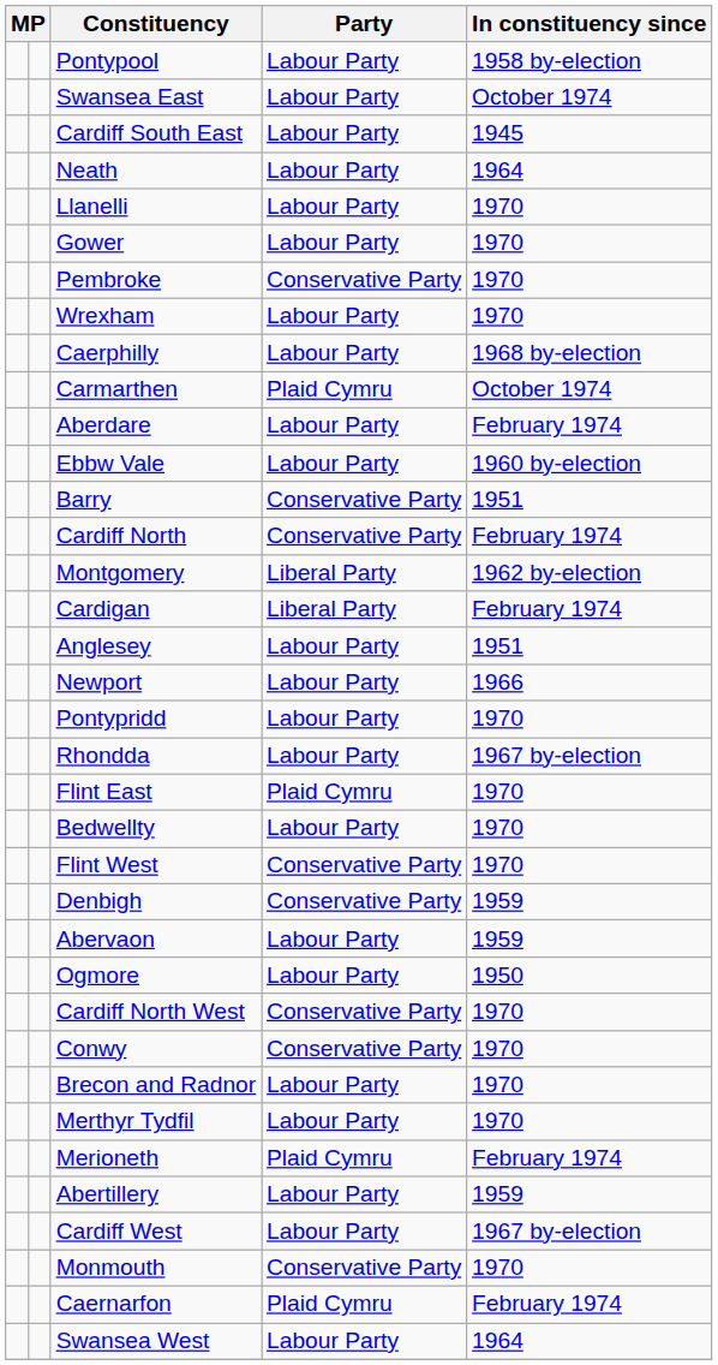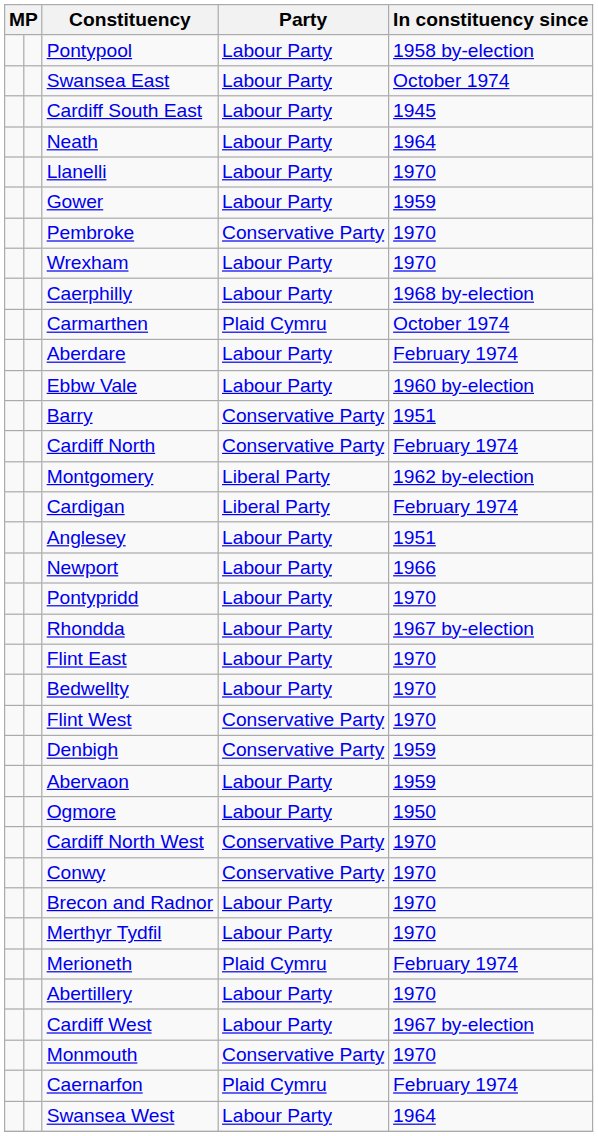Gower | In constituency since: 1970 -> 1959
Flint East | Party: Plaid Cymru -> Labour Party
Abertillery | In constituency since: 1959 -> 1970
